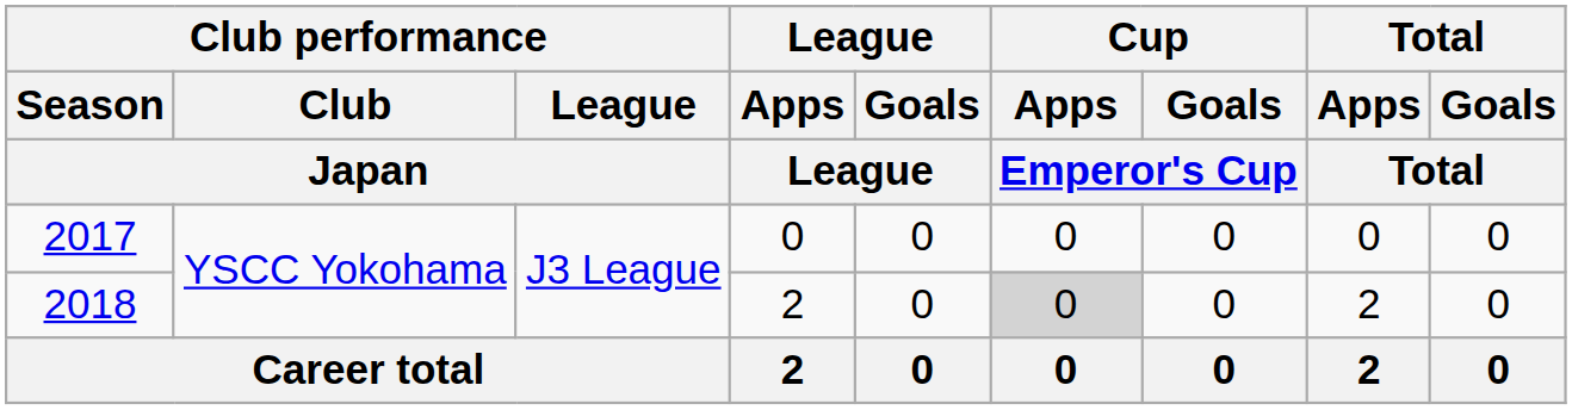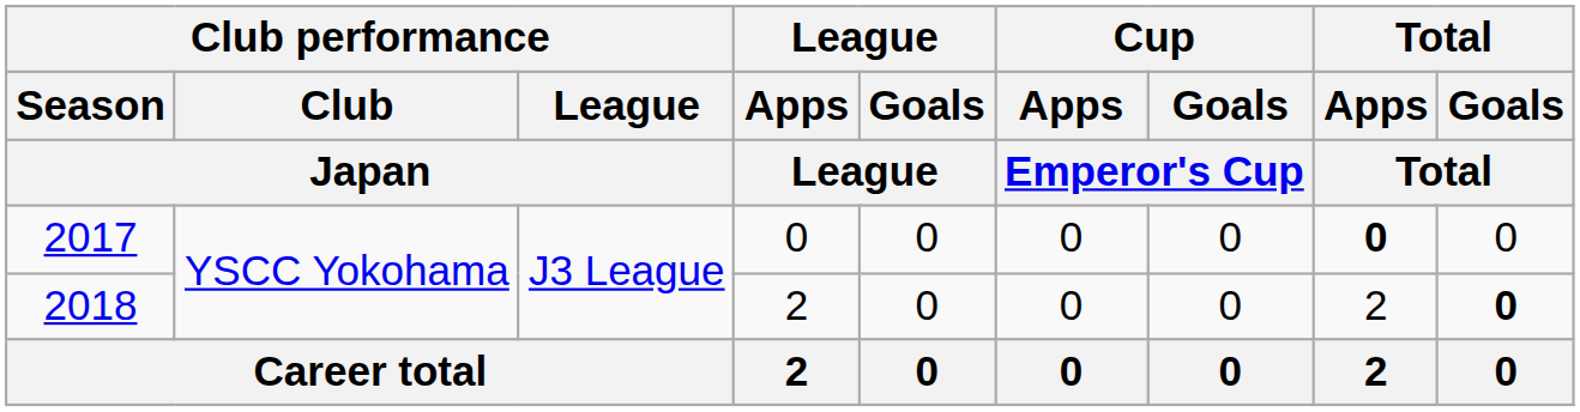2017 | Total / Apps / Total: normal -> bold
2018 | Cup / Apps / Emperor's Cup: lightgrey background -> no background
2018 | Total / Goals / Total: normal -> bold
